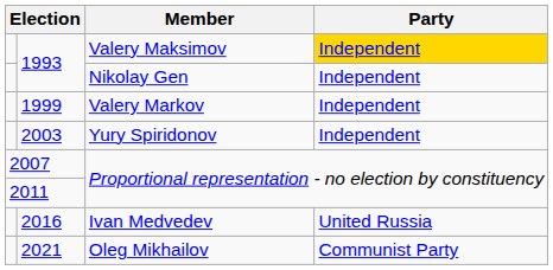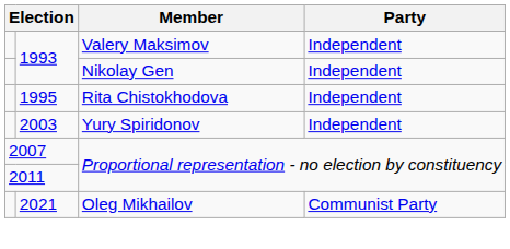1993 / Valery Maksimov | Party: gold background -> no background
+ row: 1995 | Rita Chistokhodova | Independent
- row: 1999 | Valery Markov | Independent
- row: 2016 | Ivan Medvedev | United Russia
